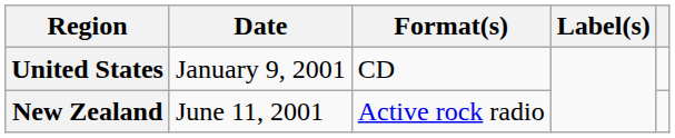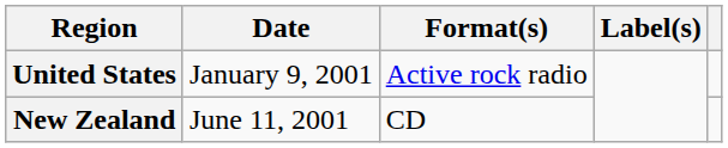United States | Format(s): CD -> Active rock radio
New Zealand | Format(s): Active rock radio -> CD
